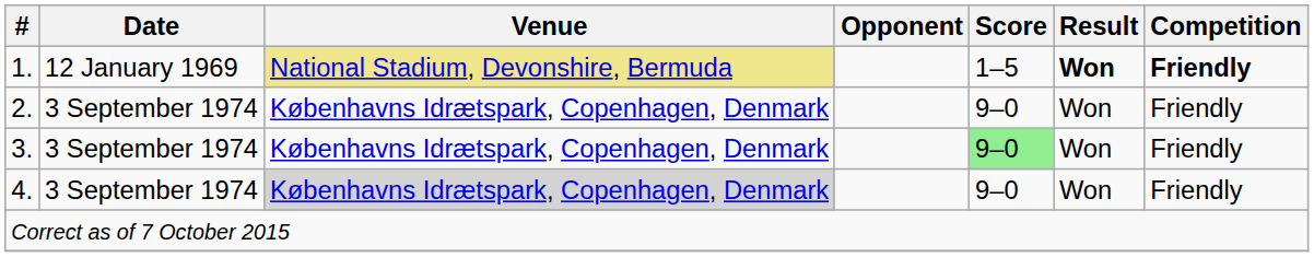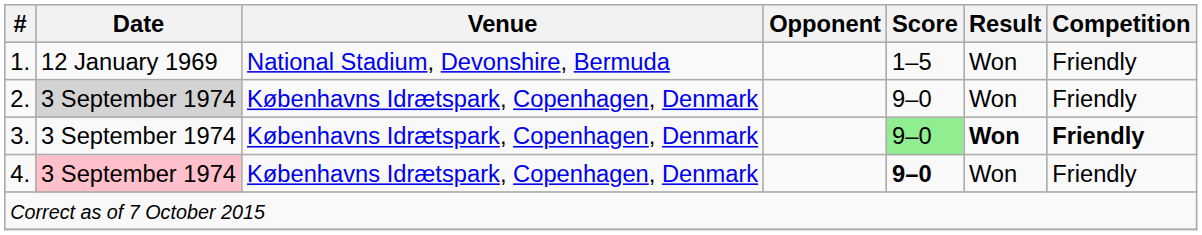1. | Venue: khaki background -> no background
1. | Result: bold -> normal
1. | Competition: bold -> normal
2. | Date: no background -> lightgrey background
3. | Result: normal -> bold
3. | Competition: normal -> bold
4. | Date: no background -> pink background
4. | Venue: lightgrey background -> no background
4. | Score: normal -> bold
